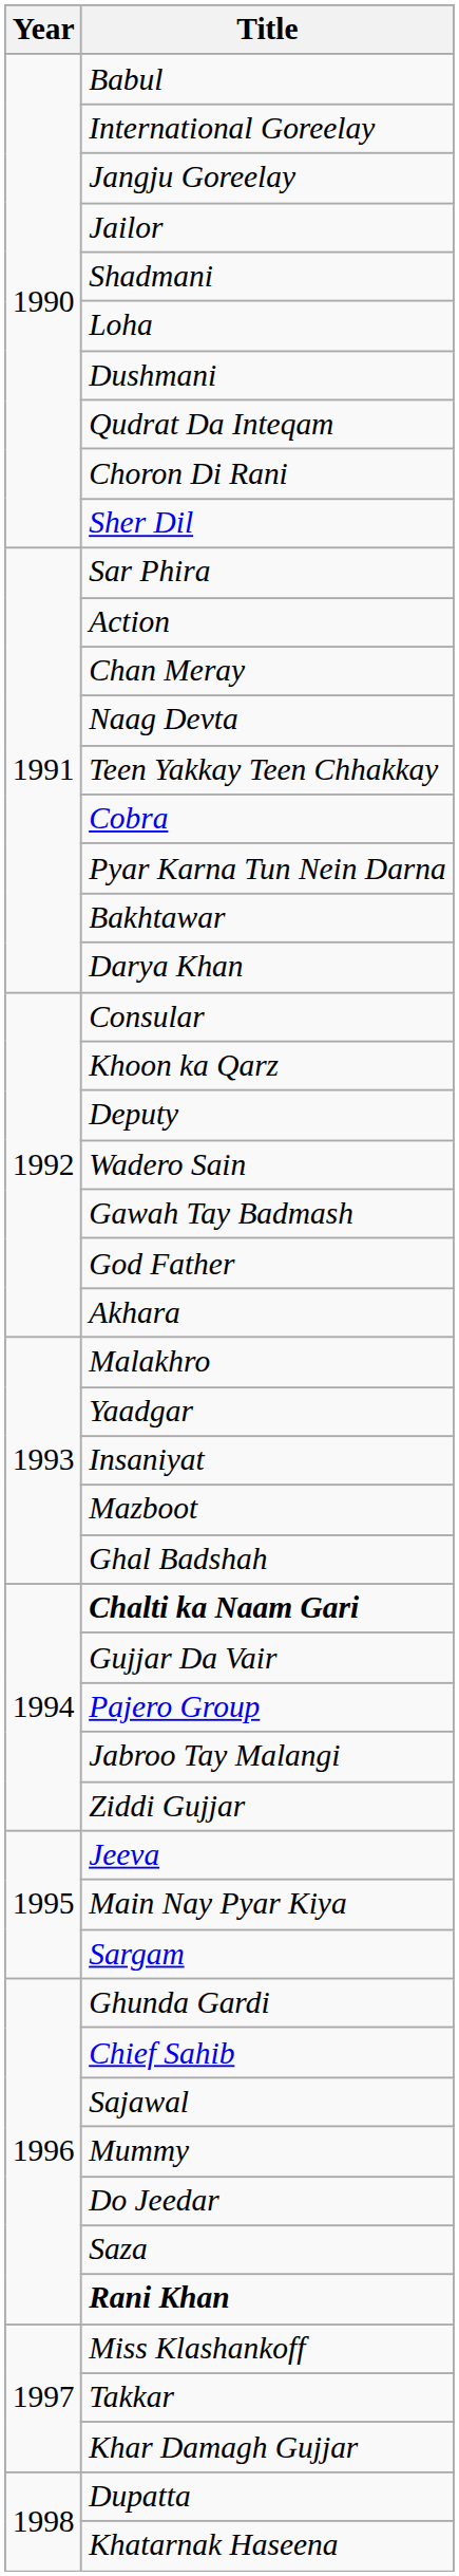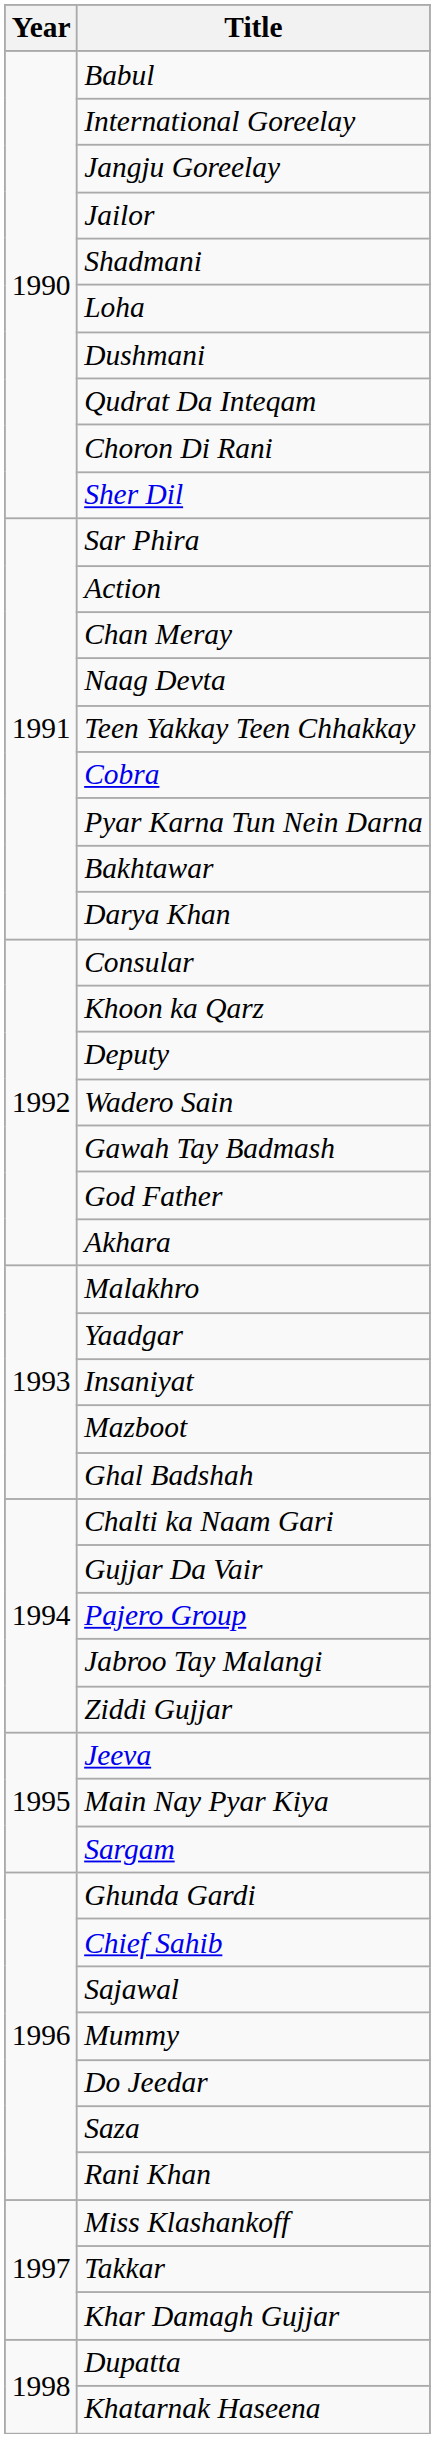Chalti ka Naam Gari | Title: bold -> normal
Rani Khan | Title: bold -> normal
